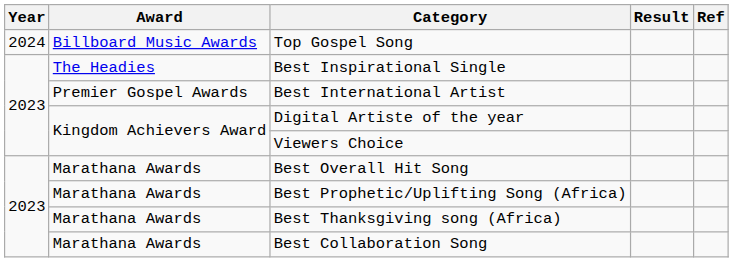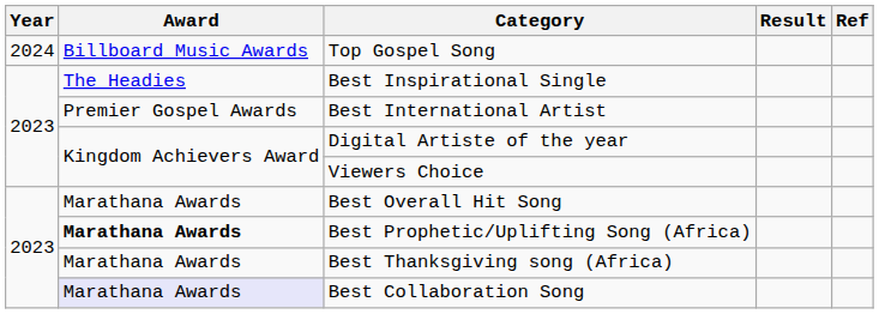Best Prophetic/Uplifting Song (Africa) | Award: normal -> bold
Best Collaboration Song | Award: no background -> lavender background
